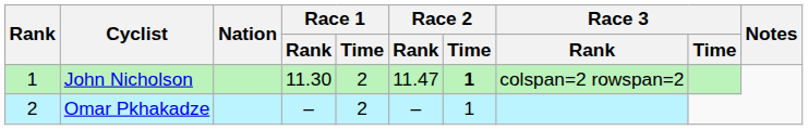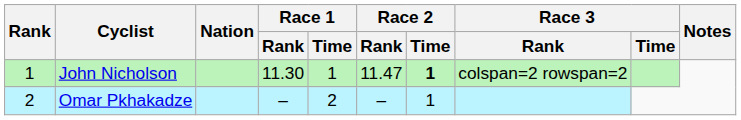John Nicholson | Race 1 / Time: 2 -> 1
